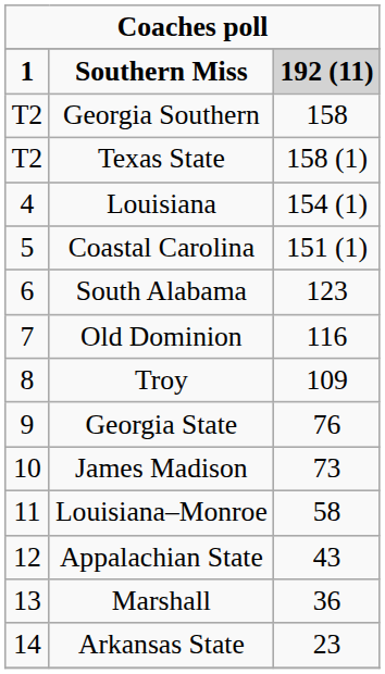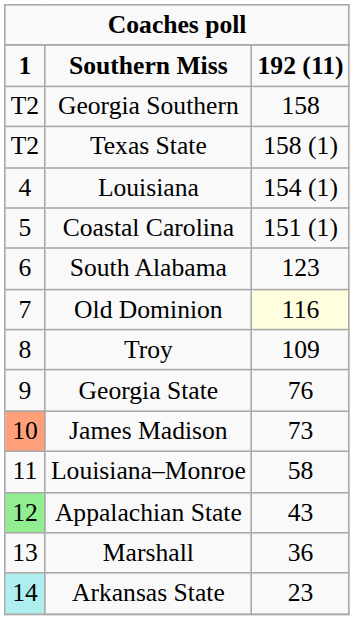Southern Miss | column 3: lightgrey background -> no background
Old Dominion | column 3: no background -> lightyellow background
James Madison | column 1: no background -> lightsalmon background
Appalachian State | column 1: no background -> lightgreen background
Arkansas State | column 1: no background -> paleturquoise background
